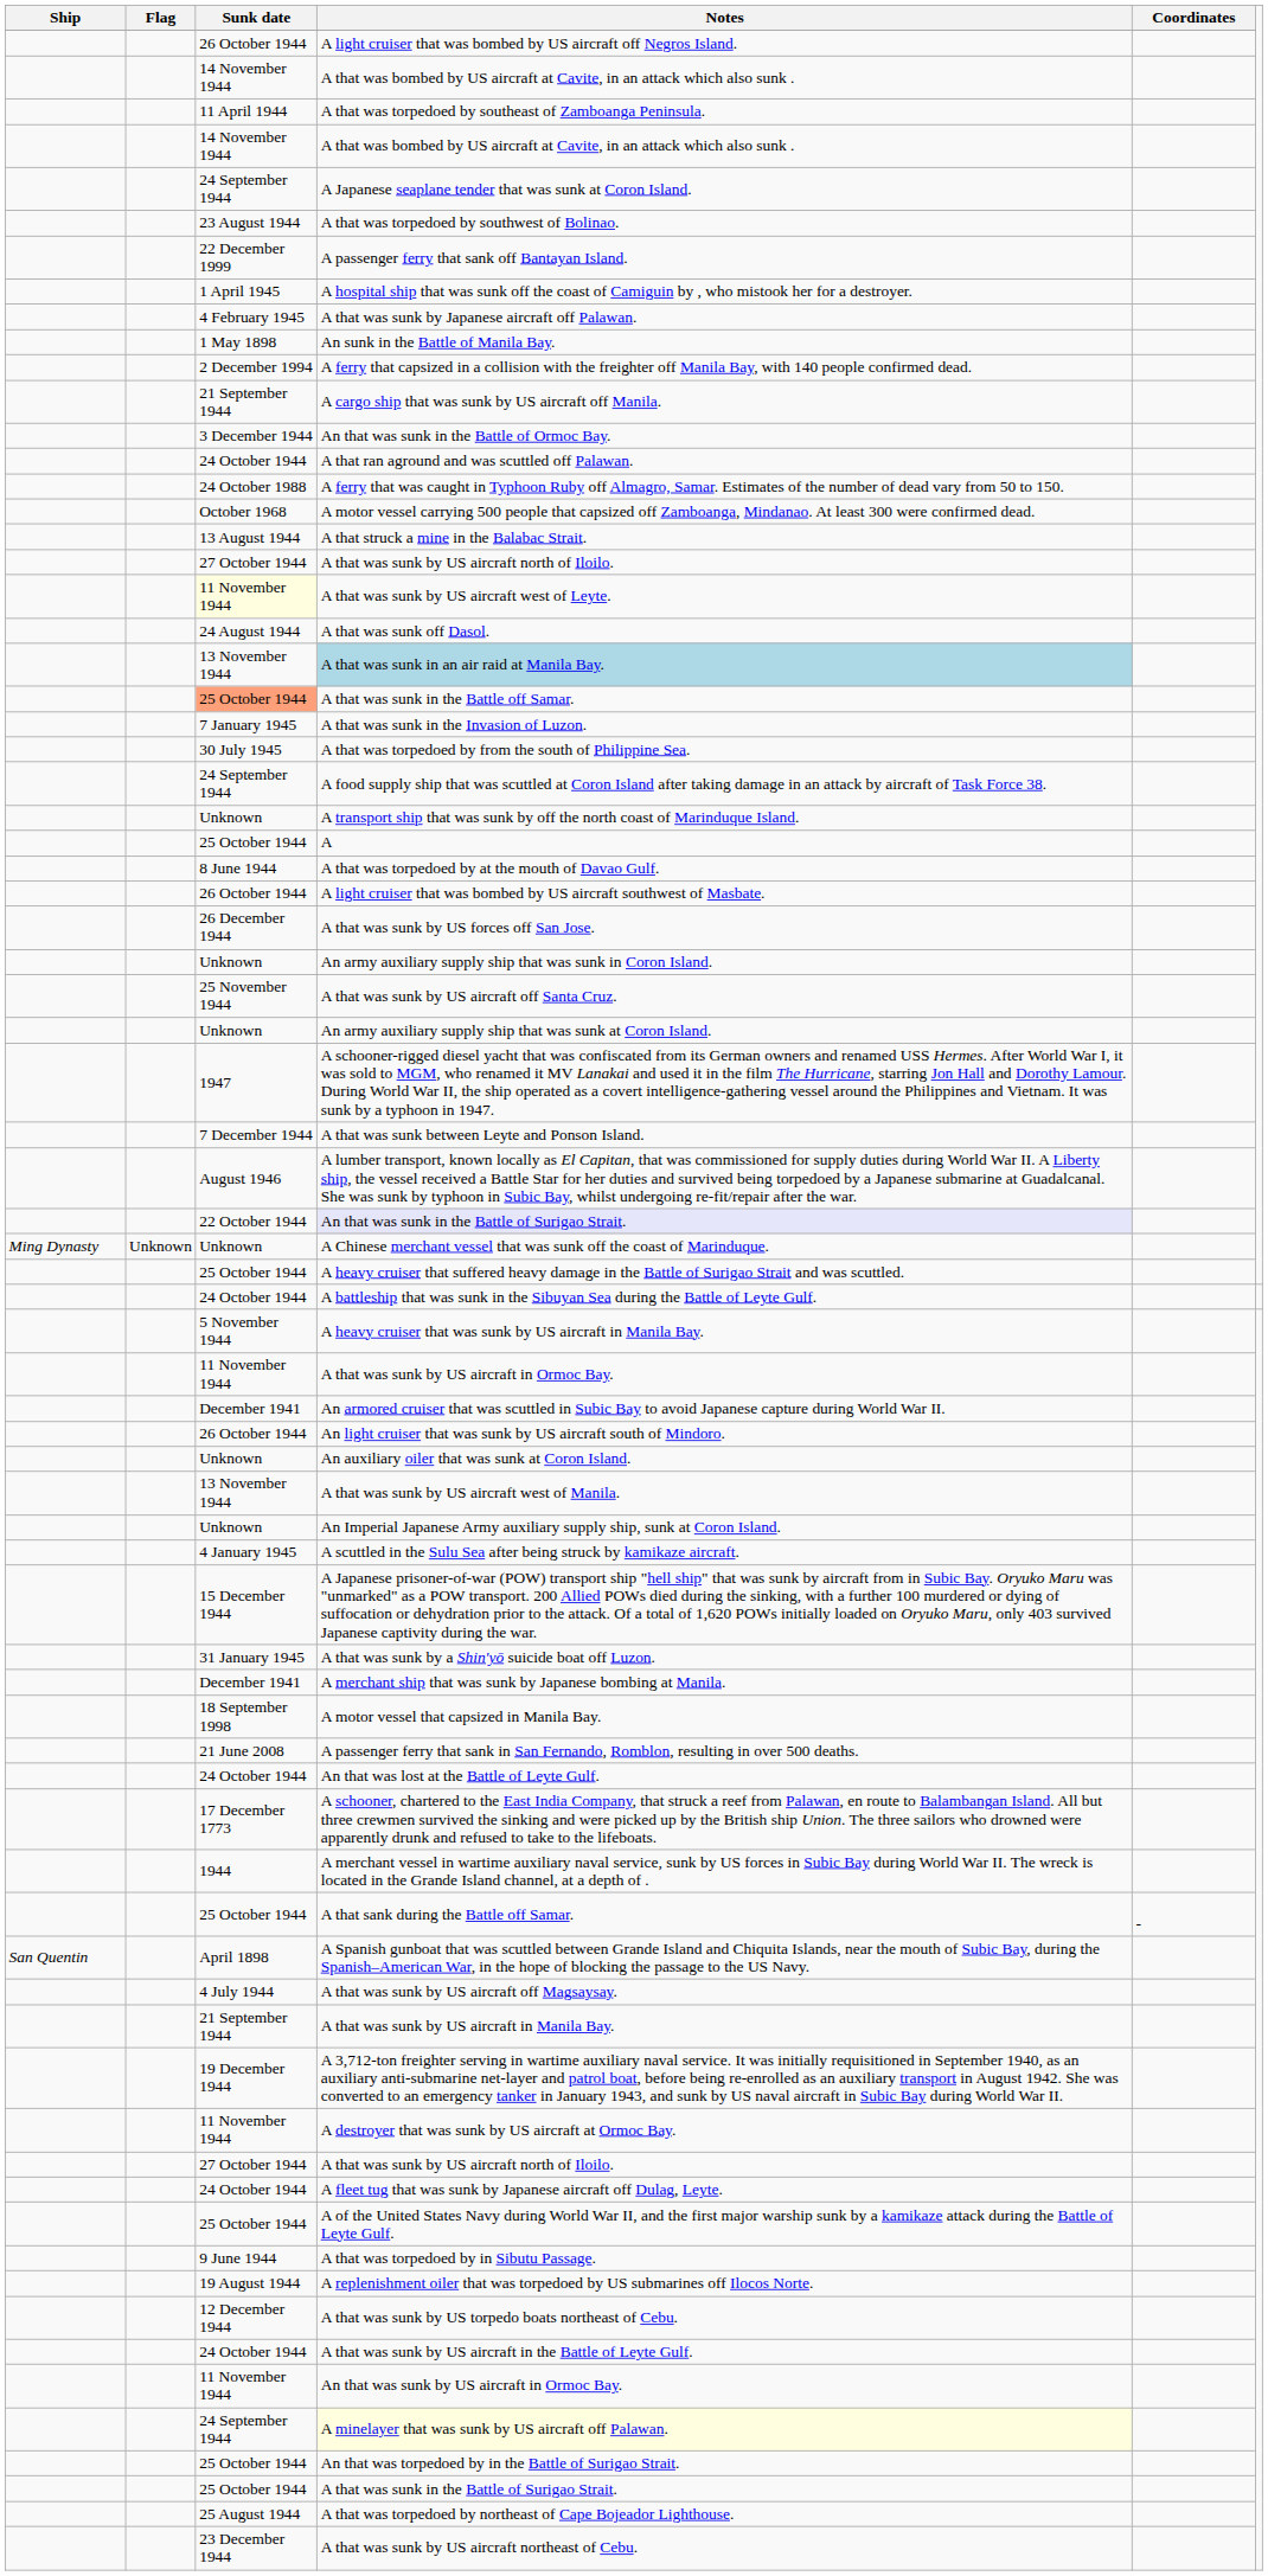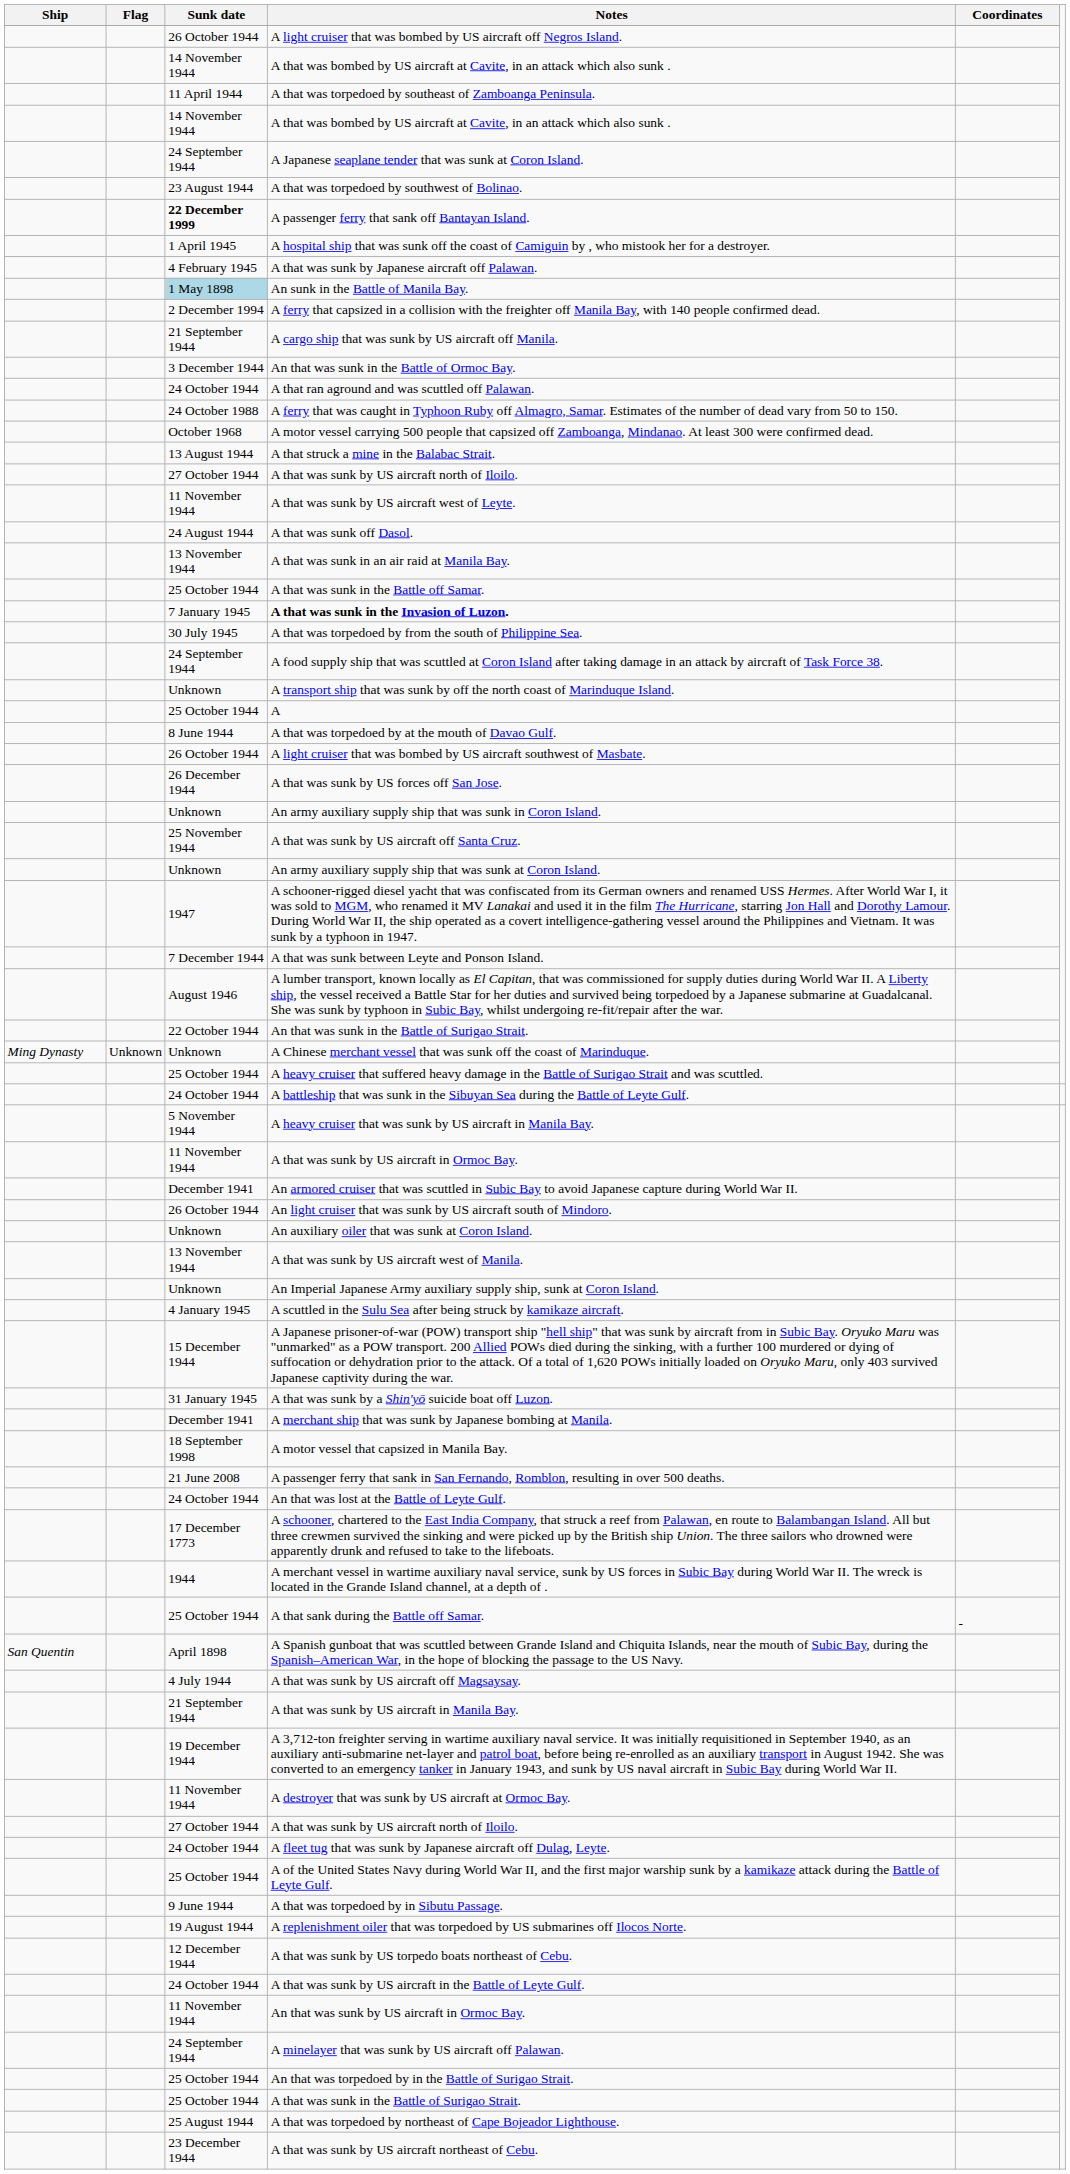A passenger ferry that sank off Bantayan Island. | Sunk date: normal -> bold
An sunk in the Battle of Manila Bay. | Sunk date: no background -> lightblue background
A that was sunk by US aircraft west of Leyte. | Sunk date: lightyellow background -> no background
A that was sunk in an air raid at Manila Bay. | Notes: lightblue background -> no background
A that was sunk in the Battle off Samar. | Sunk date: lightsalmon background -> no background
A that was sunk in the Invasion of Luzon. | Notes: normal -> bold
An that was sunk in the Battle of Surigao Strait. | Notes: lavender background -> no background
A minelayer that was sunk by US aircraft off Palawan. | Notes: lightyellow background -> no background
